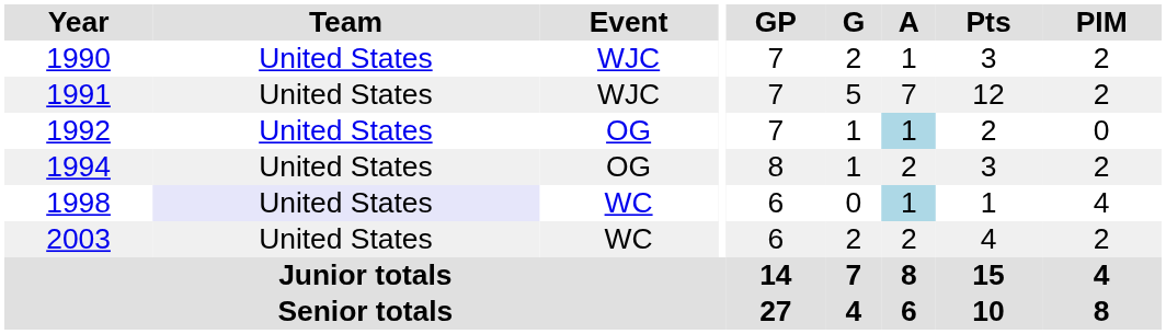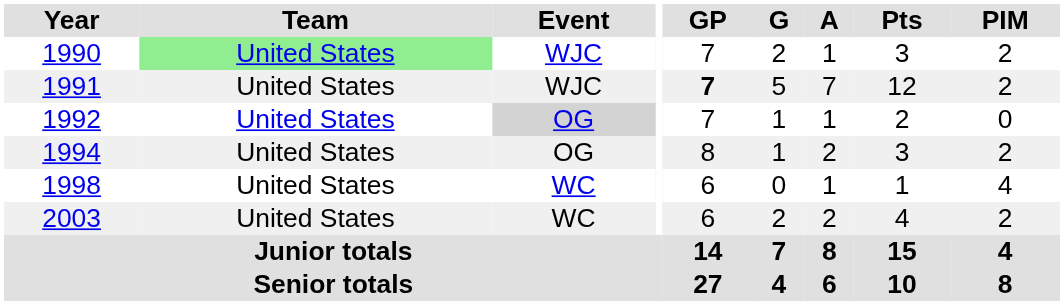1990 | Team: no background -> lightgreen background
1991 | GP: normal -> bold
1992 | Event: no background -> lightgrey background
1992 | A: lightblue background -> no background
1998 | Team: lavender background -> no background
1998 | A: lightblue background -> no background
